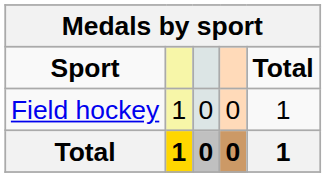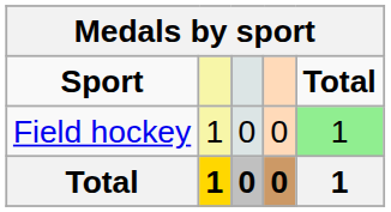Field hockey | Total: no background -> lightgreen background
